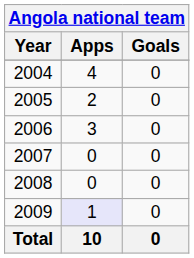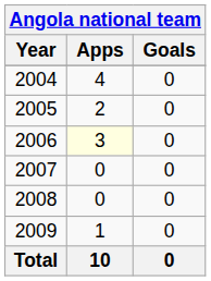2006 | Apps: no background -> lightyellow background
2009 | Apps: lavender background -> no background
